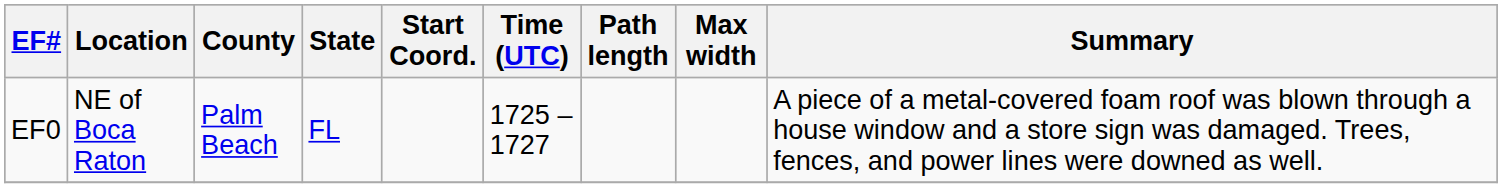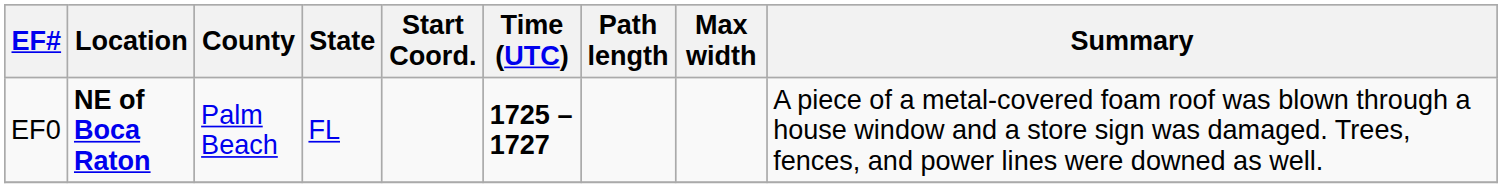EF0 | Location: normal -> bold
EF0 | Time (UTC): normal -> bold
